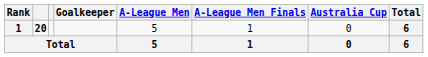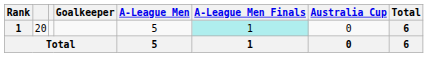row 2 | column 2: bold -> normal
row 2 | A-League Men Finals: no background -> paleturquoise background
